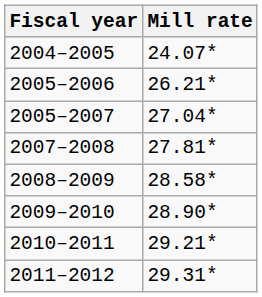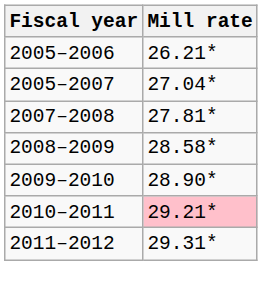- row: 2004–2005 | 24.07*
2010–2011 | Mill rate: no background -> pink background
